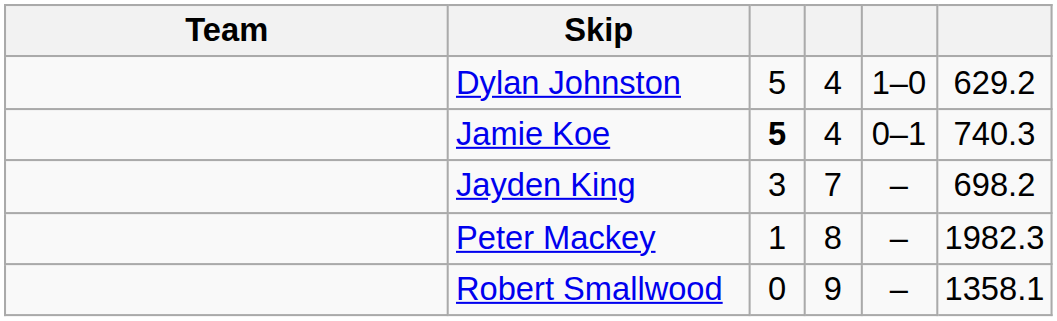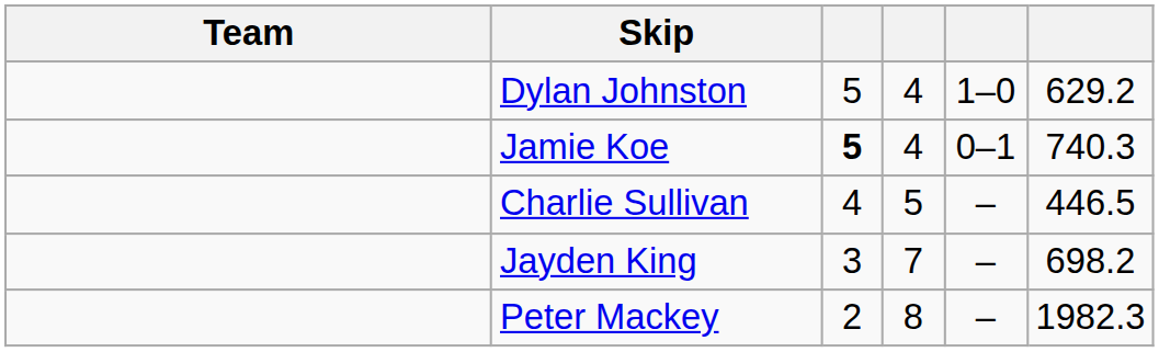+ row: Charlie Sullivan | 4 | 5 | – | 446.5
Peter Mackey | column 3: 1 -> 2
- row: Robert Smallwood | 0 | 9 | – | 1358.1
